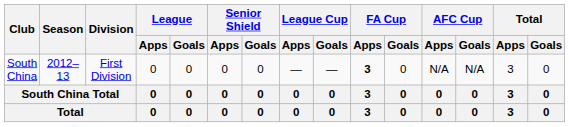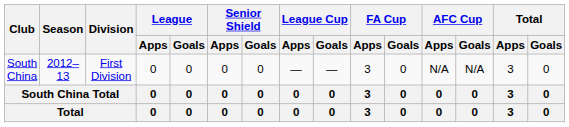South China | FA Cup / Apps: bold -> normal
